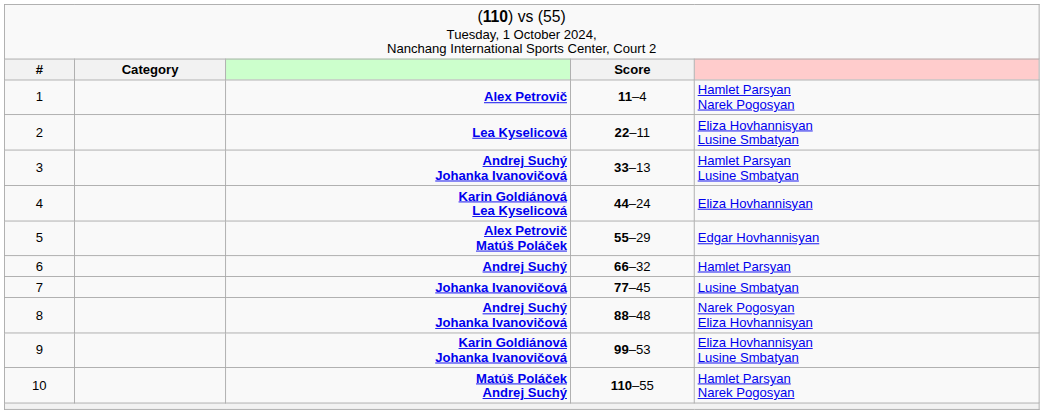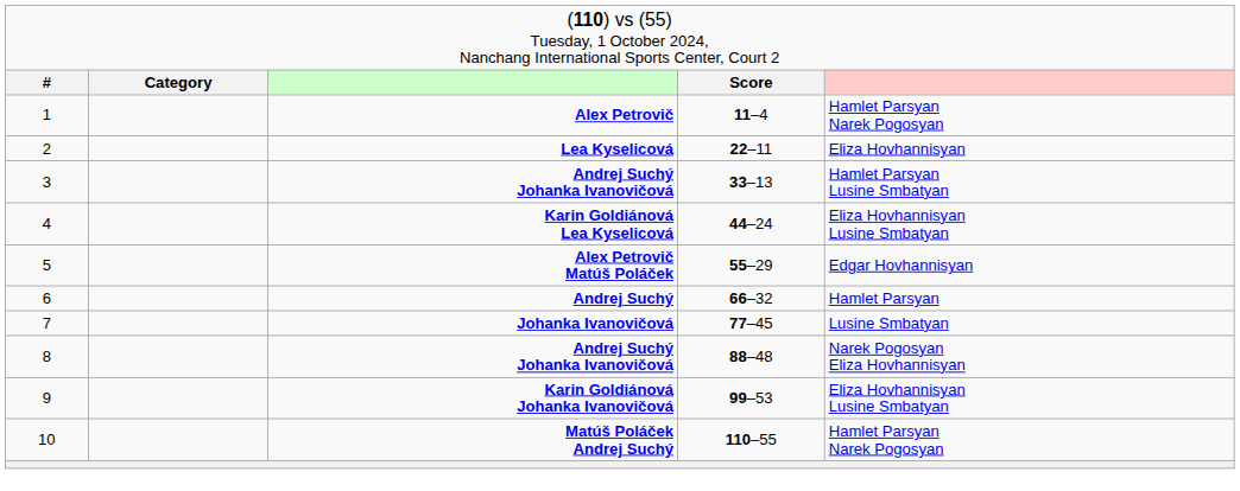Lea Kyselicová | column 5: Eliza Hovhannisyan Lusine Smbatyan -> Eliza Hovhannisyan
Karin Goldiánová Lea Kyselicová | column 5: Eliza Hovhannisyan -> Eliza Hovhannisyan Lusine Smbatyan
